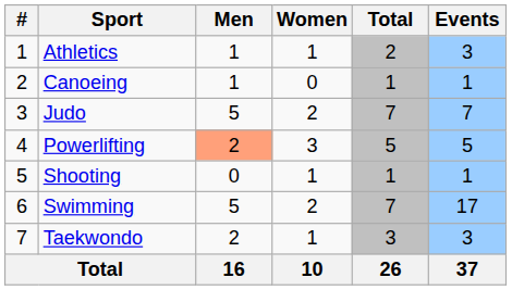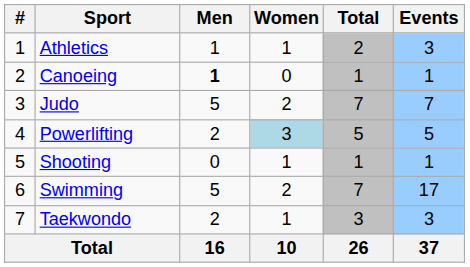Canoeing | Men: normal -> bold
Powerlifting | Men: lightsalmon background -> no background
Powerlifting | Women: no background -> lightblue background
